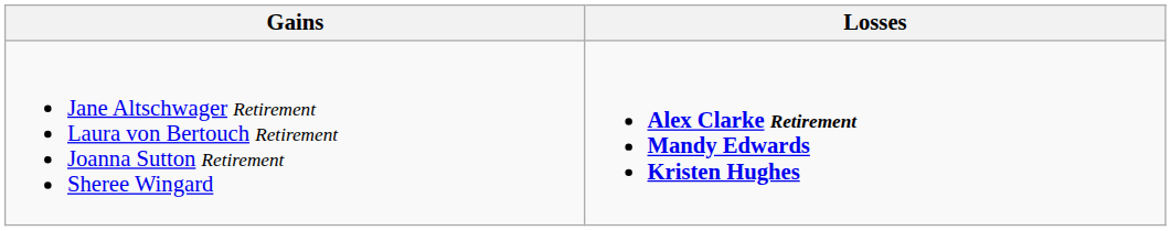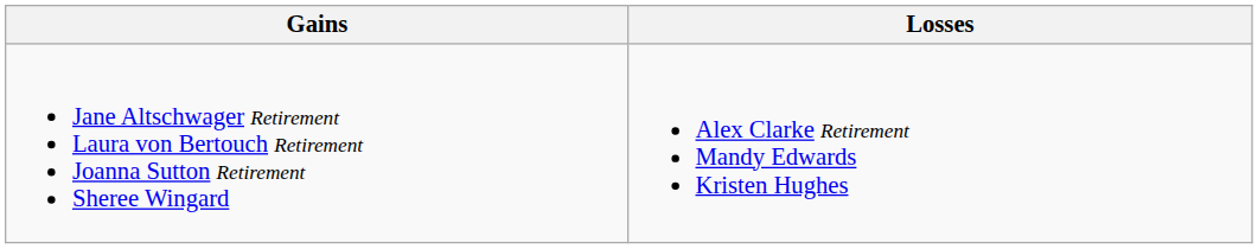row 2 | Losses: bold -> normal
